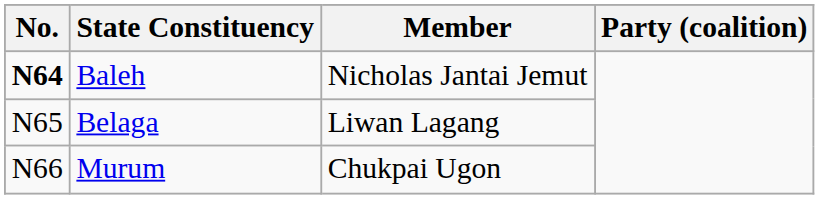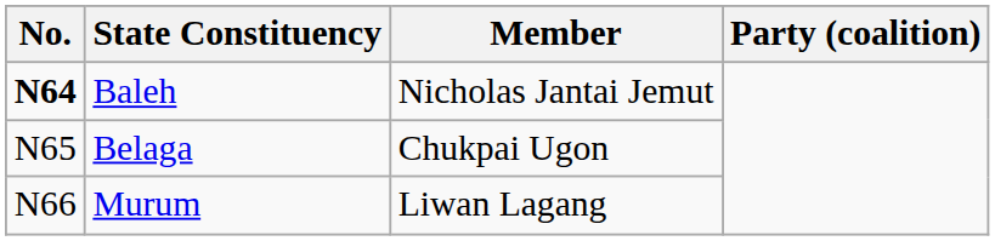Belaga | Member: Liwan Lagang -> Chukpai Ugon
Murum | Member: Chukpai Ugon -> Liwan Lagang
